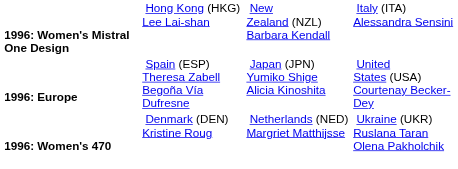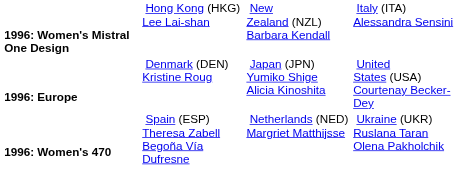1996: Europe | column 2: Spain (ESP) Theresa Zabell Begoña Vía Dufresne -> Denmark (DEN) Kristine Roug
1996: Women's 470 | column 2: Denmark (DEN) Kristine Roug -> Spain (ESP) Theresa Zabell Begoña Vía Dufresne
